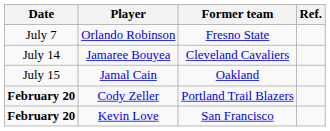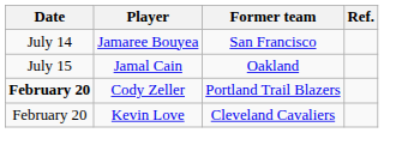- row: July 7 | Orlando Robinson | Fresno State
Jamaree Bouyea | Former team: Cleveland Cavaliers -> San Francisco
Kevin Love | Date: bold -> normal
Kevin Love | Former team: San Francisco -> Cleveland Cavaliers
